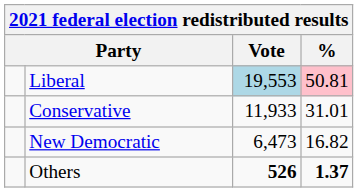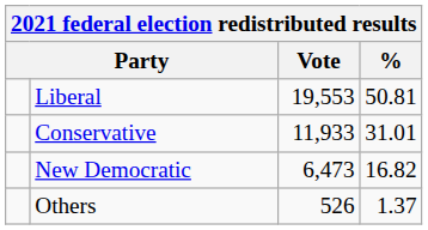Liberal | Vote: lightblue background -> no background
Liberal | %: pink background -> no background
Others | Vote: bold -> normal
Others | %: bold -> normal
